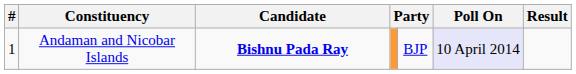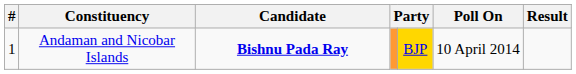Andaman and Nicobar Islands | column 5: no background -> gold background
Andaman and Nicobar Islands | Poll On: lavender background -> no background
